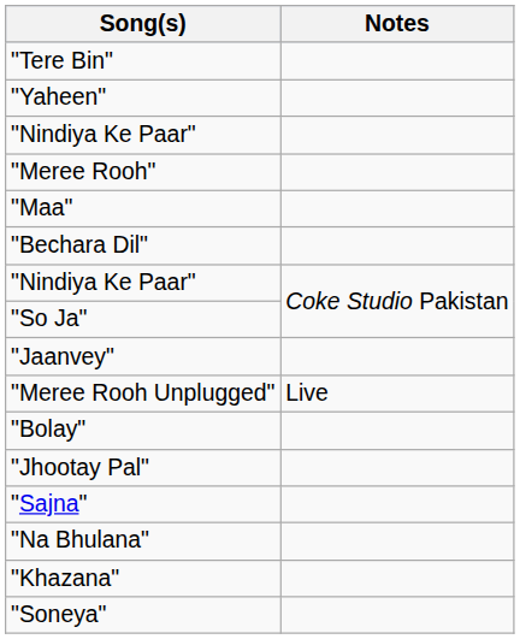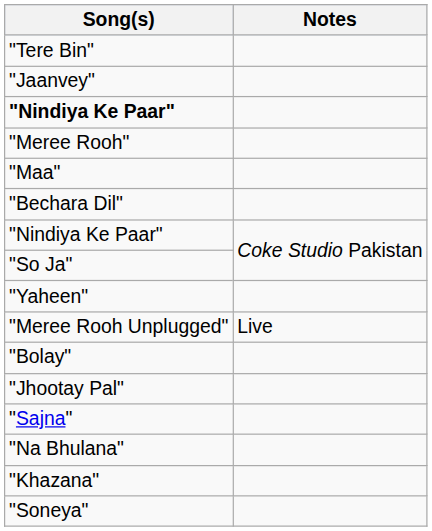row 3 | Song(s): "Yaheen" -> "Jaanvey"
row 4 | Song(s): normal -> bold
row 10 | Song(s): "Jaanvey" -> "Yaheen"
